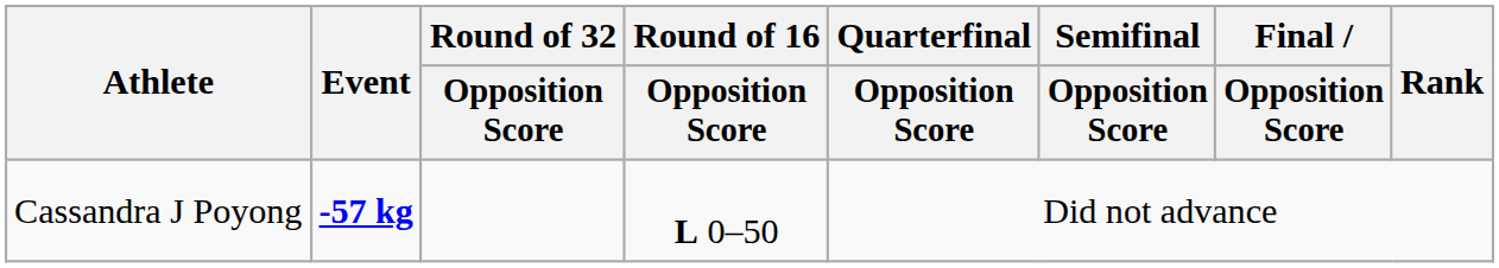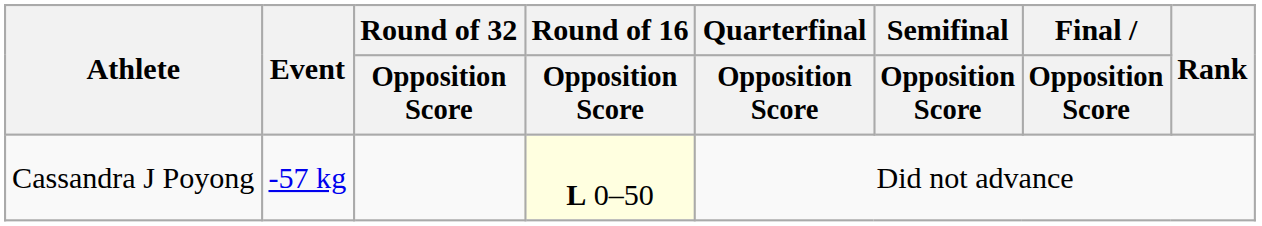Cassandra J Poyong | Event: bold -> normal
Cassandra J Poyong | Round of 16 / Opposition Score: no background -> lightyellow background
